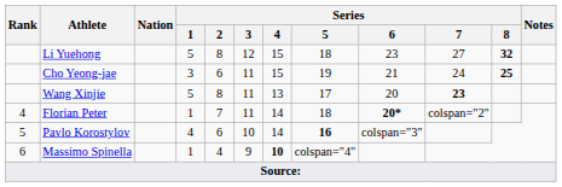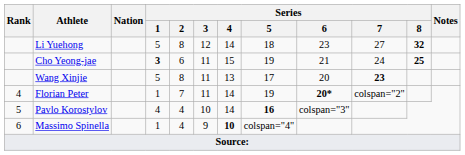Li Yuehong | Series / 4: 15 -> 14
Cho Yeong-jae | Series / 1: normal -> bold
Florian Peter | Series / 5: 18 -> 19
Pavlo Korostylov | Series / 2: 6 -> 4
